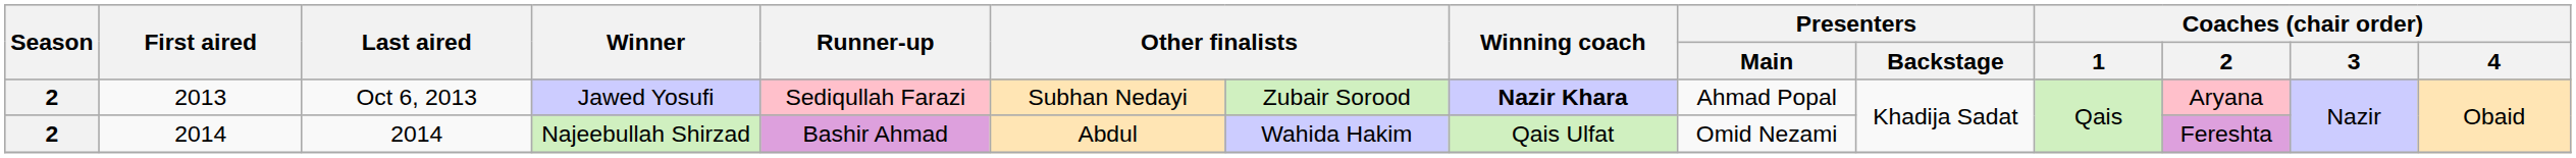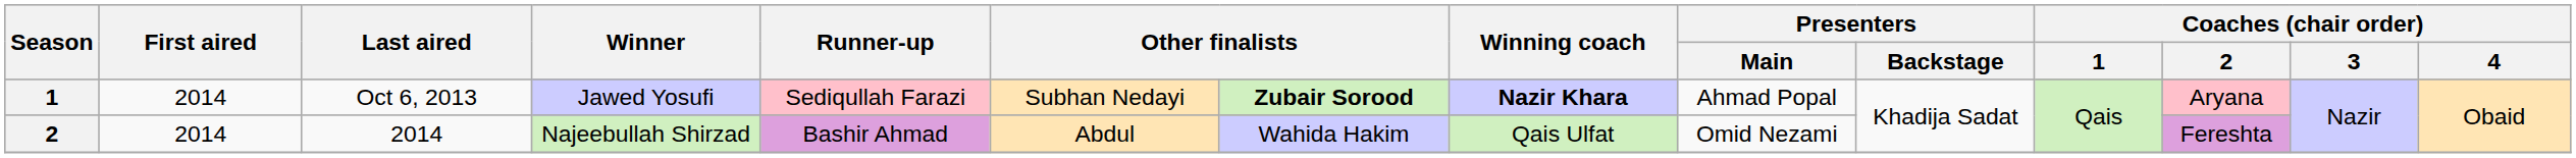Oct 6, 2013 | Season: 2 -> 1
Oct 6, 2013 | First aired: 2013 -> 2014
Oct 6, 2013 | column 7: normal -> bold
